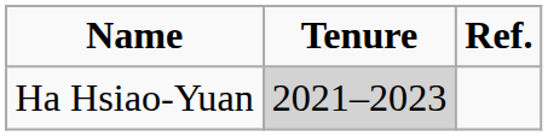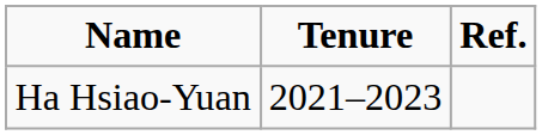Ha Hsiao-Yuan | column 2: lightgrey background -> no background
